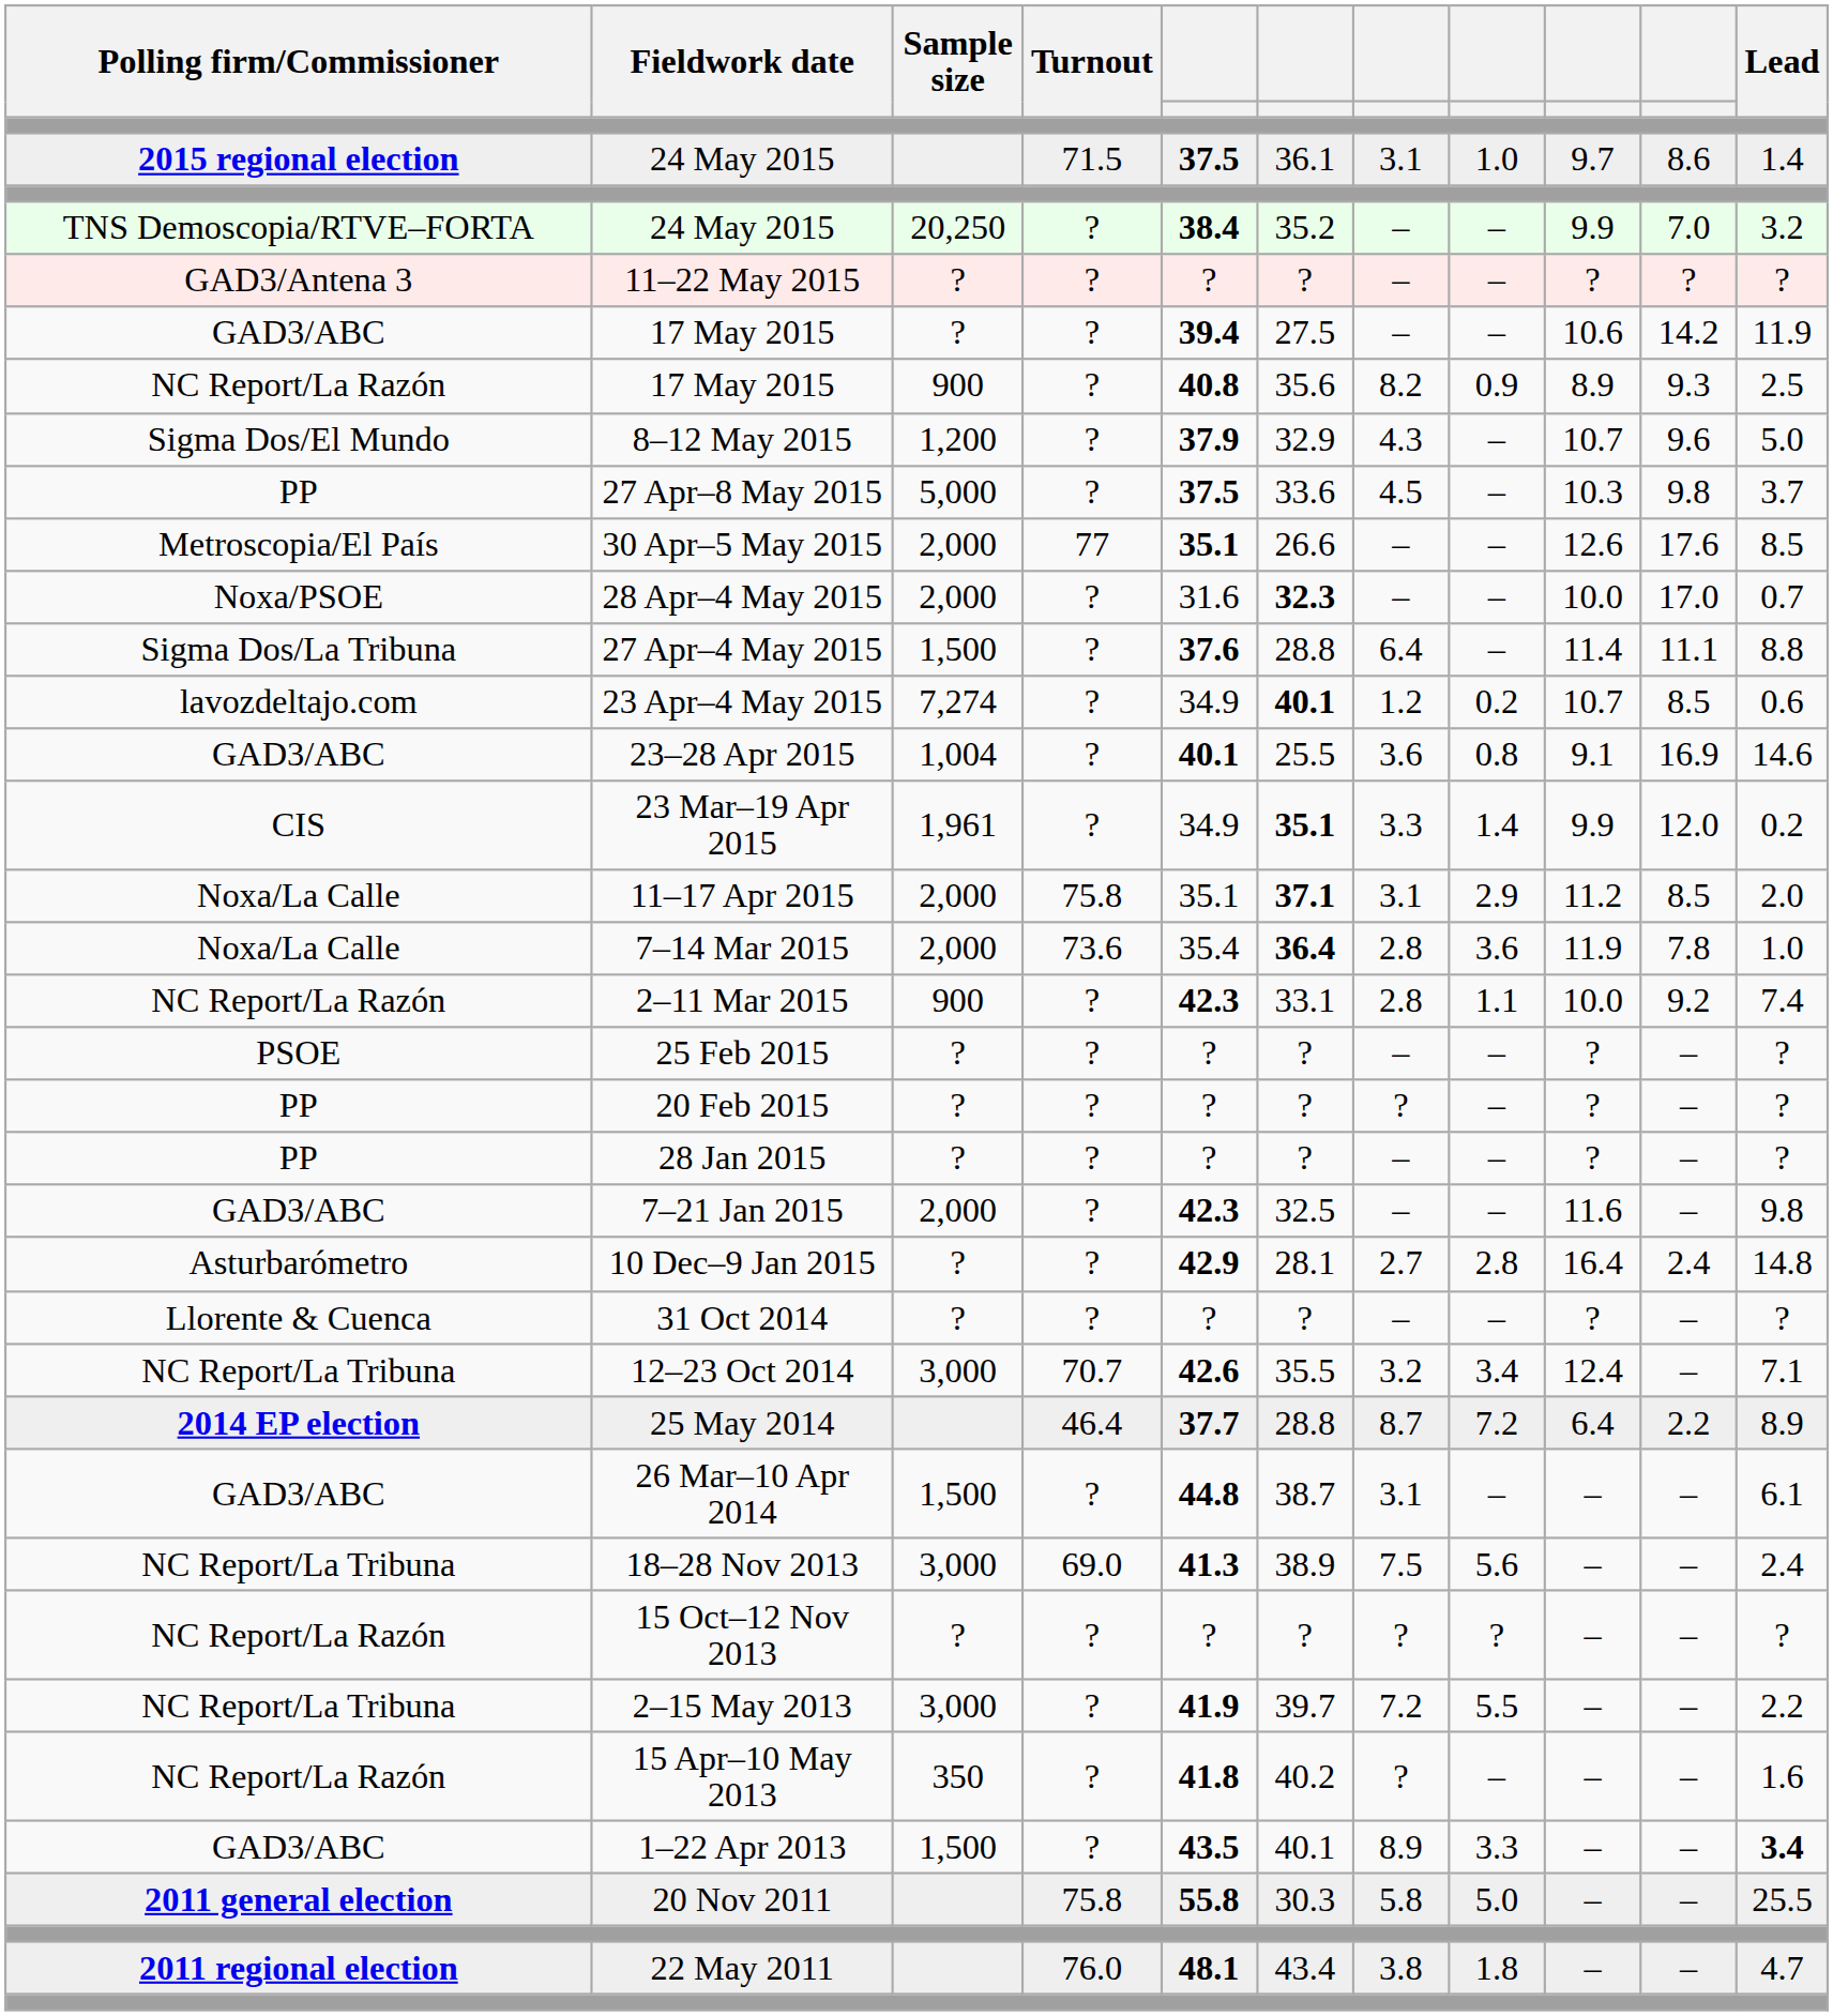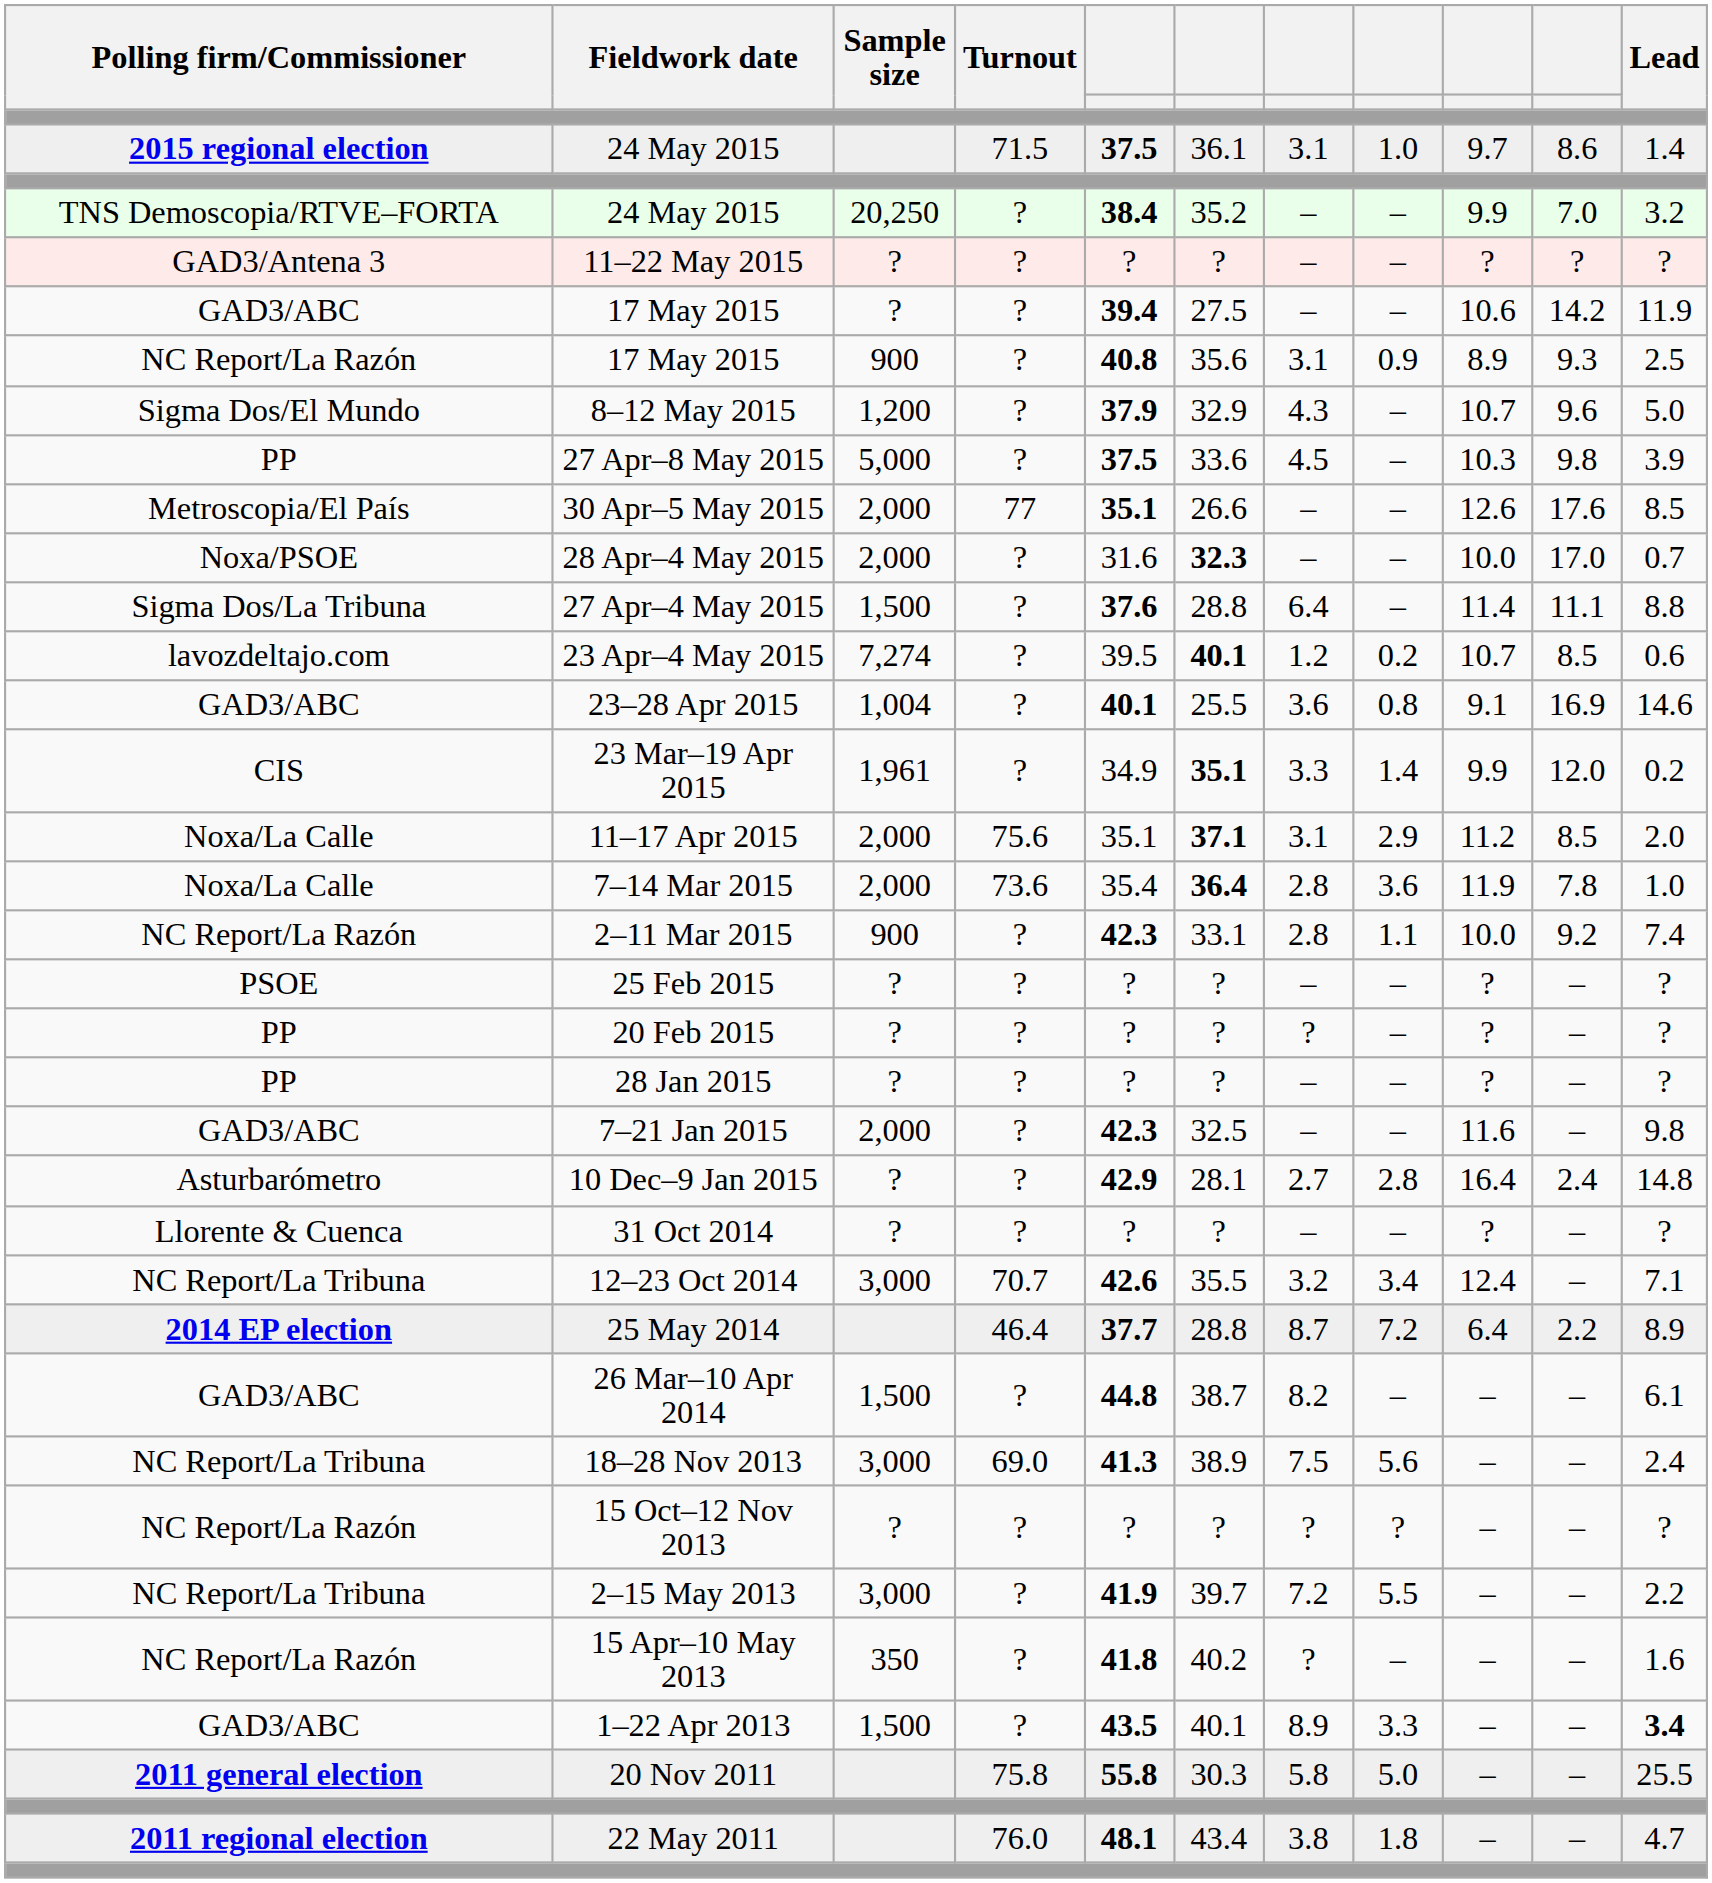NC Report/La Razón / 17 May 2015 | column 7: 8.2 -> 3.1
27 Apr–8 May 2015 | Lead: 3.7 -> 3.9
23 Apr–4 May 2015 | column 5: 34.9 -> 39.5
11–17 Apr 2015 | Turnout: 75.8 -> 75.6
26 Mar–10 Apr 2014 | column 7: 3.1 -> 8.2
